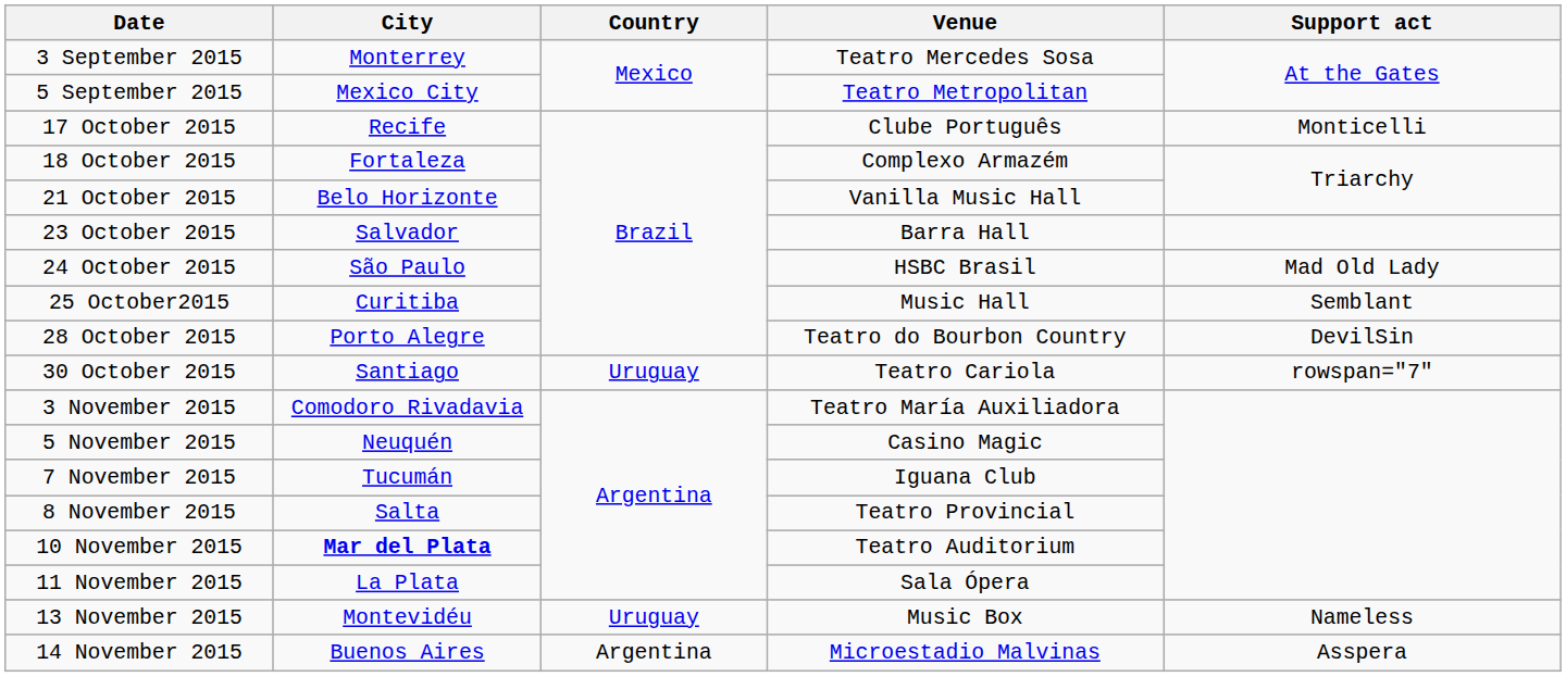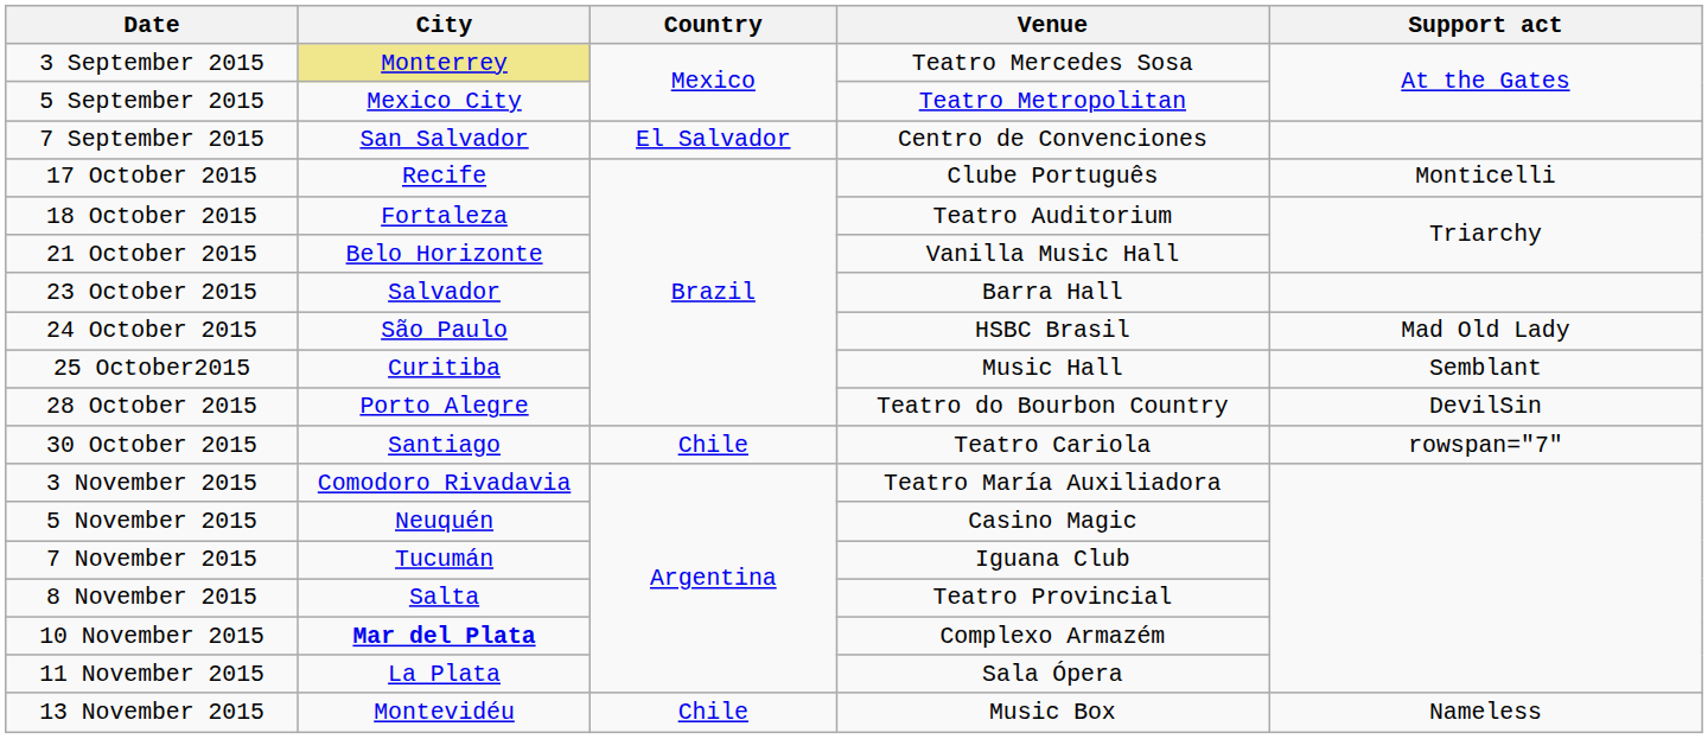3 September 2015 | City: no background -> khaki background
+ row: 7 September 2015 | San Salvador | El Salvador | Centro de Convenciones
18 October 2015 | Venue: Complexo Armazém -> Teatro Auditorium
30 October 2015 | Country: Uruguay -> Chile
10 November 2015 | Venue: Teatro Auditorium -> Complexo Armazém
13 November 2015 | Country: Uruguay -> Chile
- row: 14 November 2015 | Buenos Aires | Argentina | Microestadio Malvinas | Asspera
